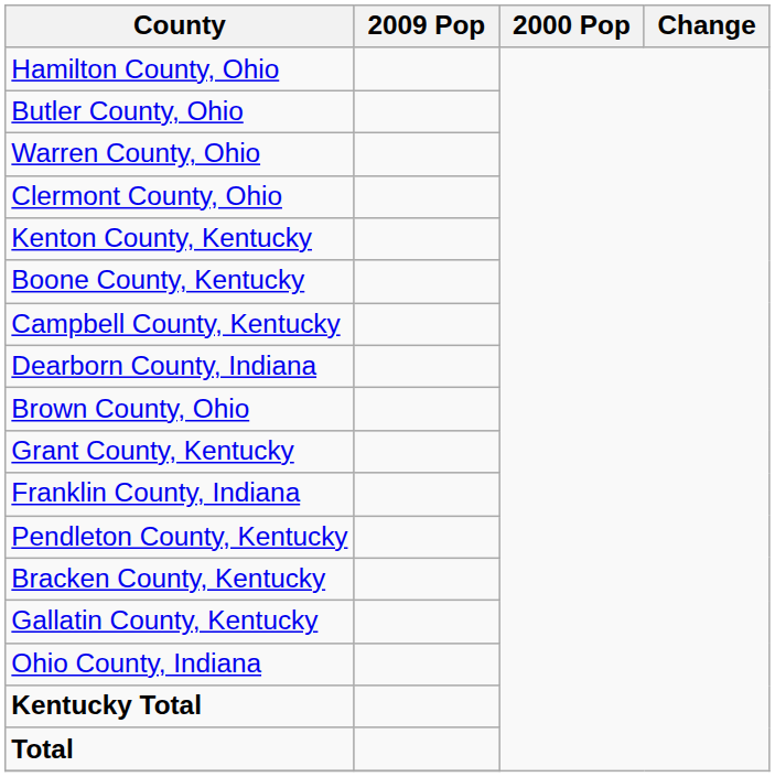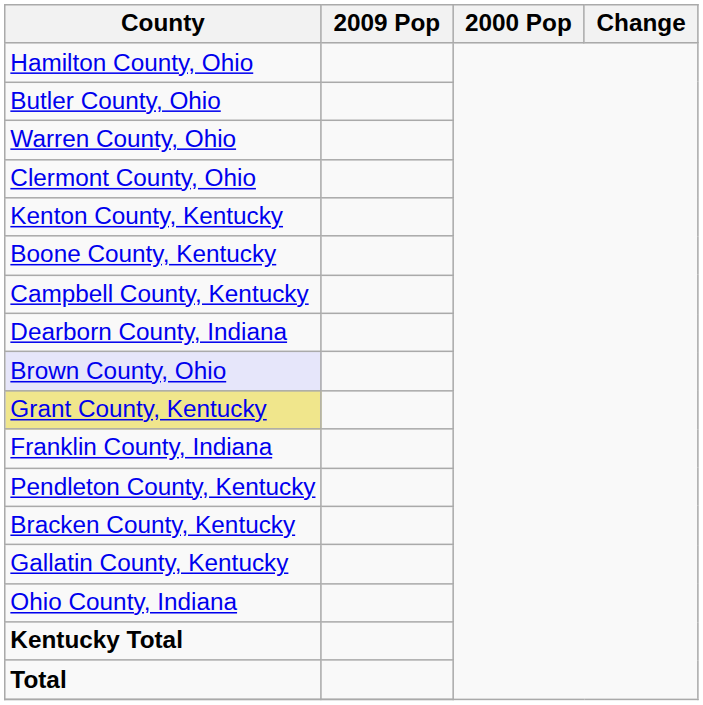Brown County, Ohio | County: no background -> lavender background
Grant County, Kentucky | County: no background -> khaki background
